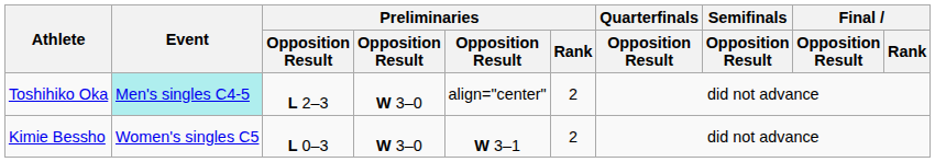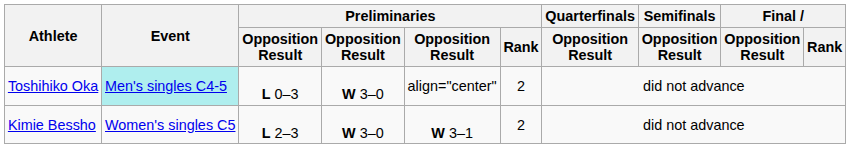Toshihiko Oka | column 3: L 2–3 -> L 0–3
Kimie Bessho | column 3: L 0–3 -> L 2–3
